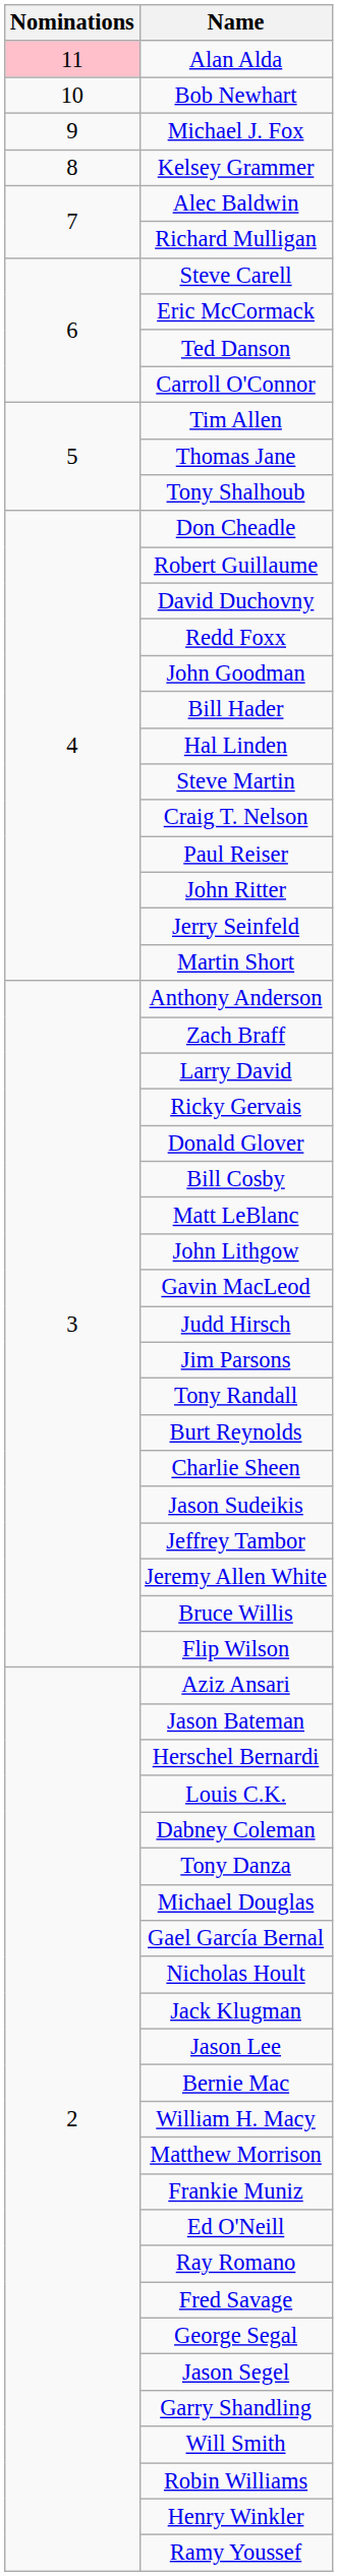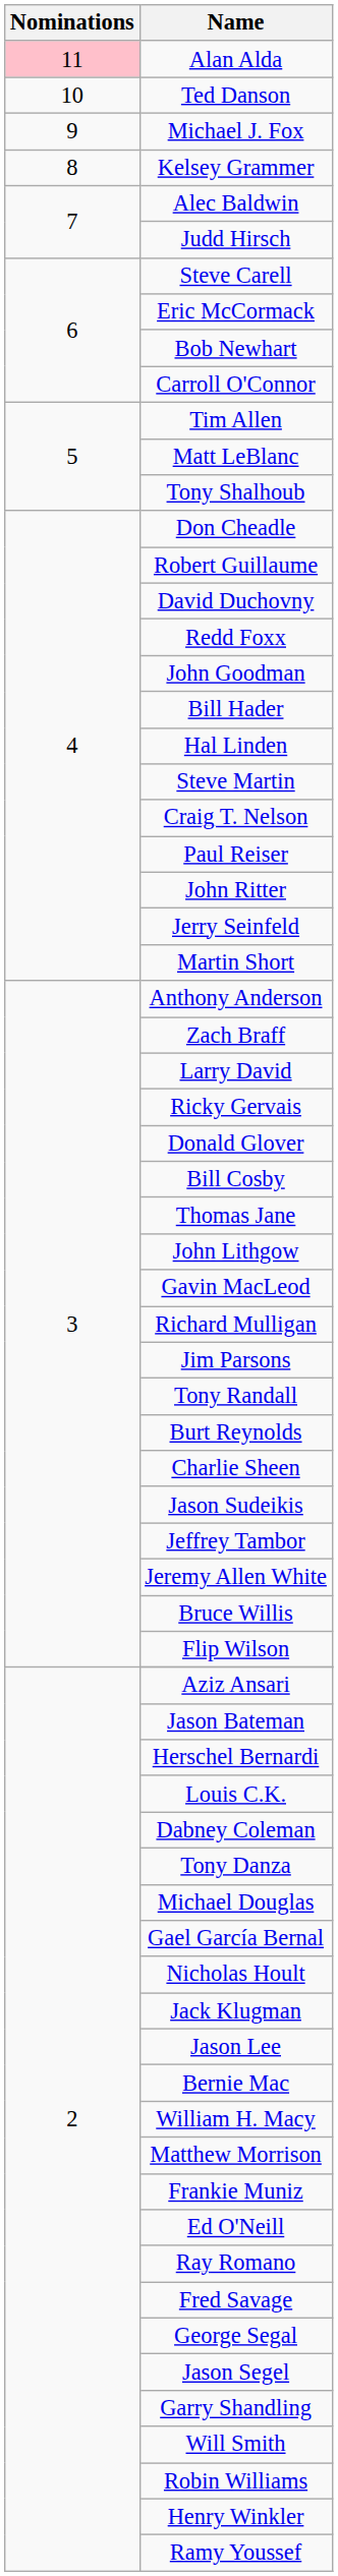row 3 | Name: Bob Newhart -> Ted Danson
row 7 | Name: Richard Mulligan -> Judd Hirsch
row 10 | Name: Ted Danson -> Bob Newhart
row 13 | Name: Thomas Jane -> Matt LeBlanc
row 34 | Name: Matt LeBlanc -> Thomas Jane
row 37 | Name: Judd Hirsch -> Richard Mulligan
